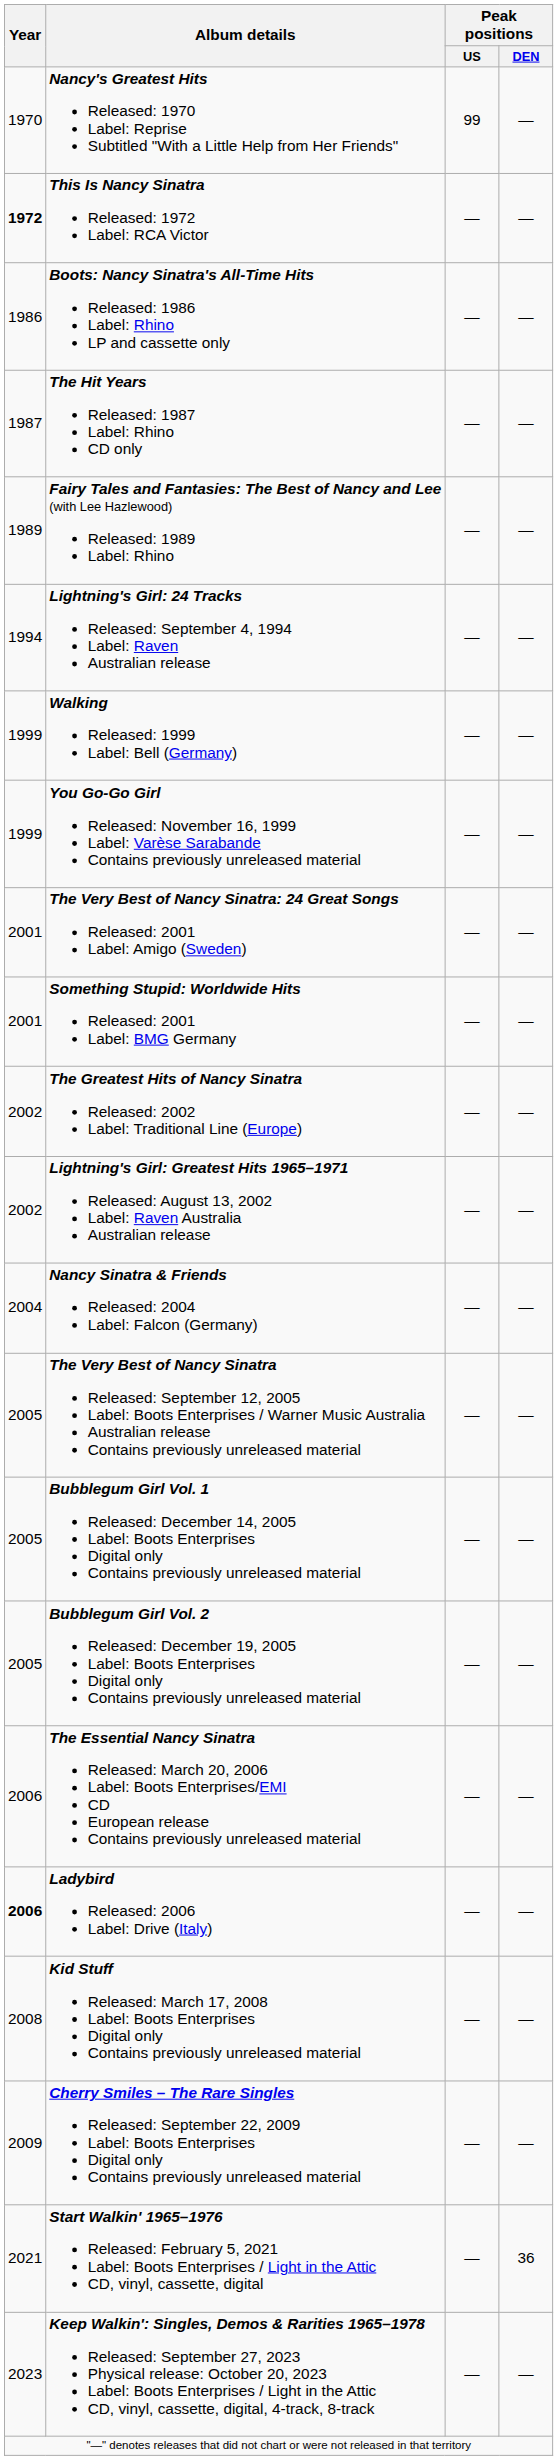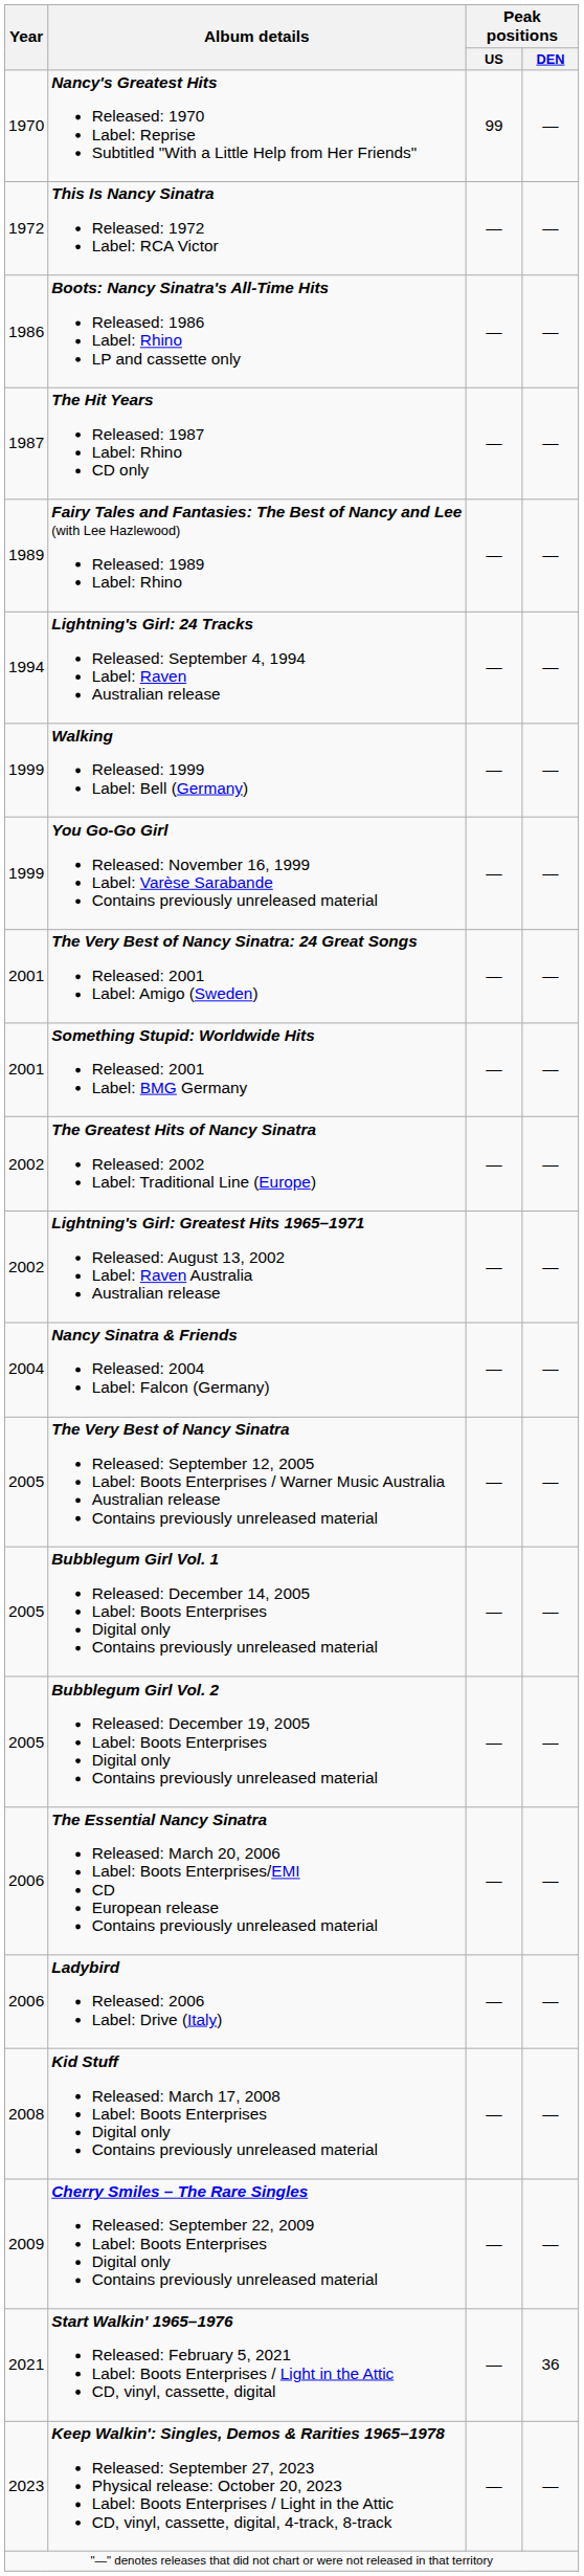This Is Nancy Sinatra Released: 1972 Label: RCA Victor | Year: bold -> normal
Ladybird Released: 2006 Label: Drive (Italy) | Year: bold -> normal
